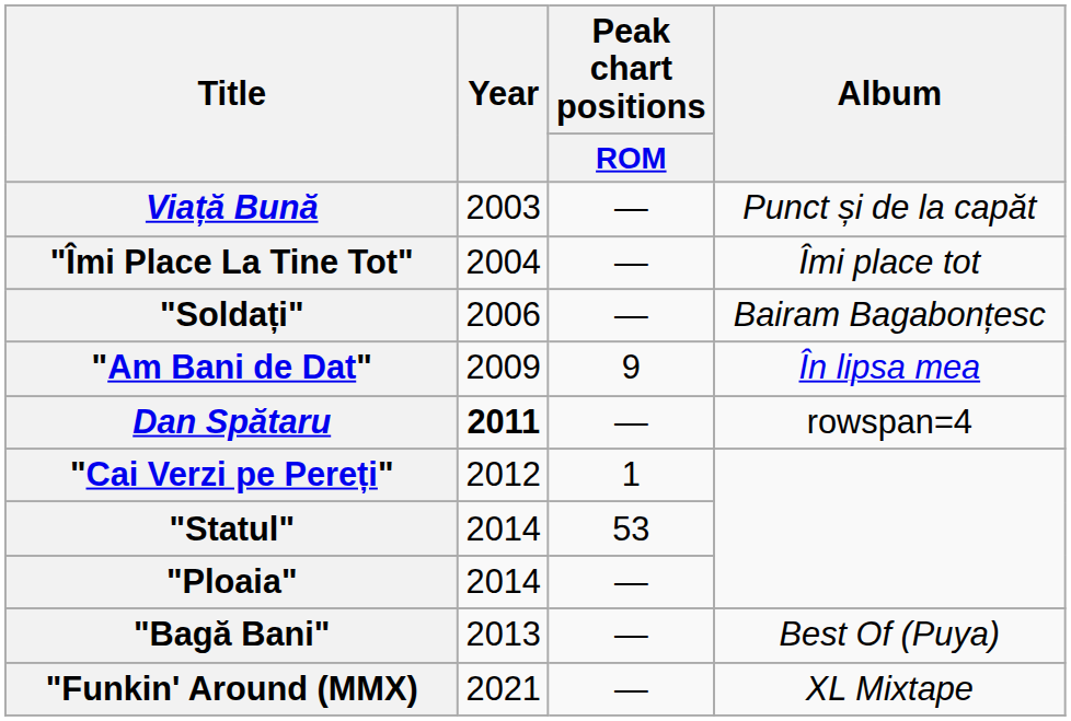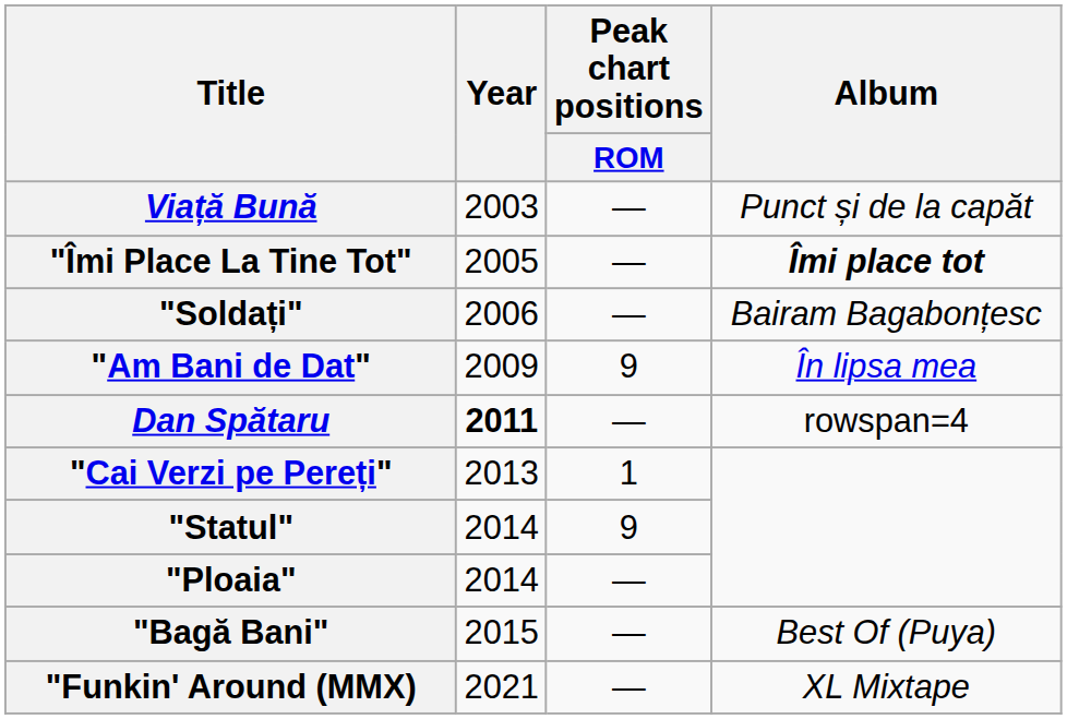"Îmi Place La Tine Tot" | Year: 2004 -> 2005
"Îmi Place La Tine Tot" | Album: normal -> bold
"Cai Verzi pe Pereți" | Year: 2012 -> 2013
"Statul" | Peak chart positions / ROM: 53 -> 9
"Bagă Bani" | Year: 2013 -> 2015
